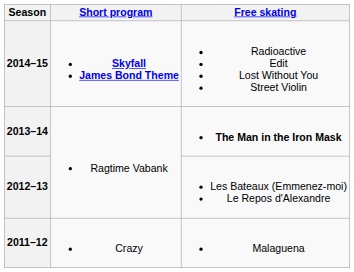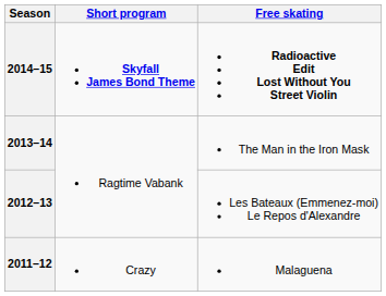2014–15 | Free skating: normal -> bold
2013–14 | Free skating: bold -> normal
